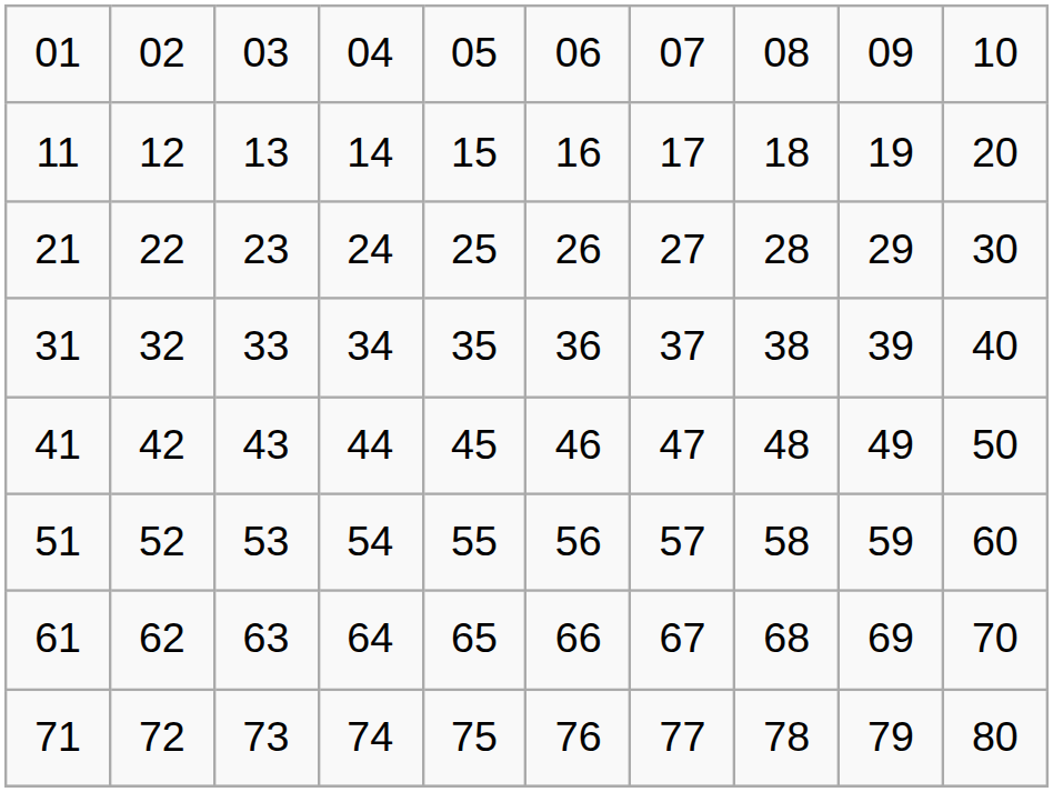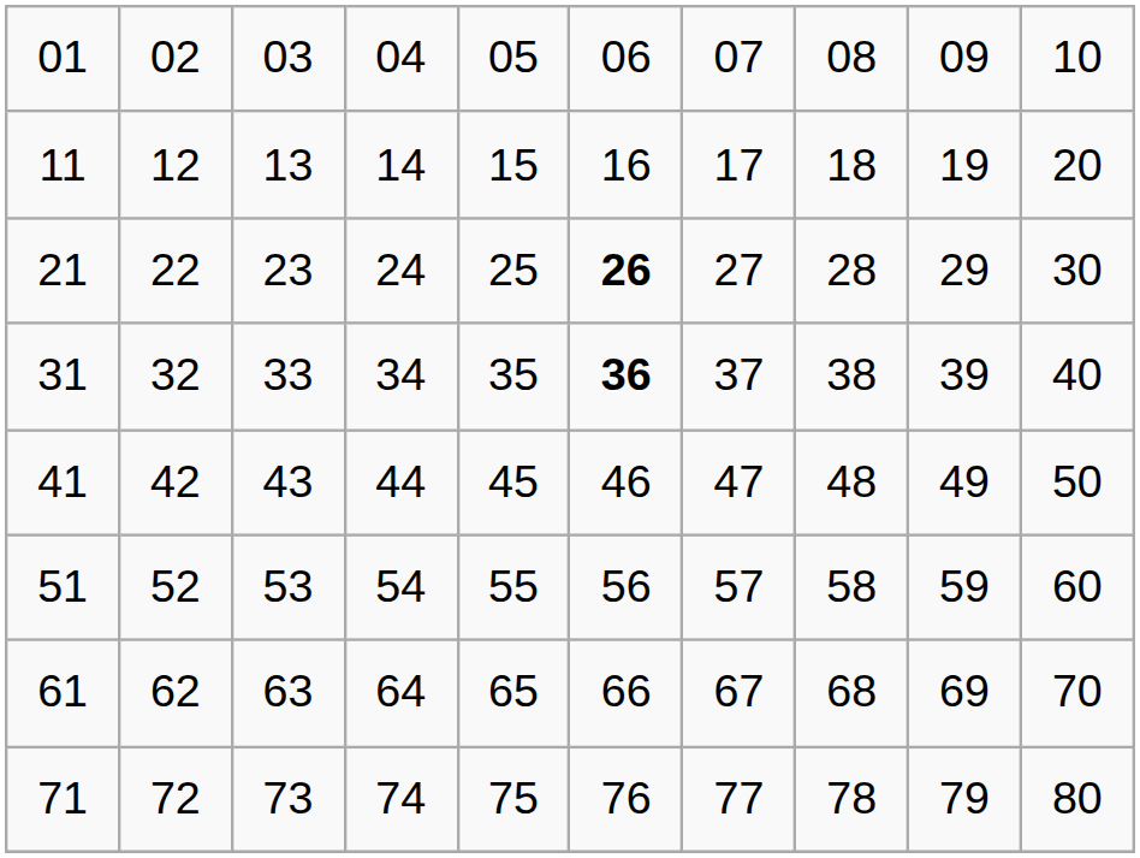21 | column 6: normal -> bold
31 | column 6: normal -> bold
